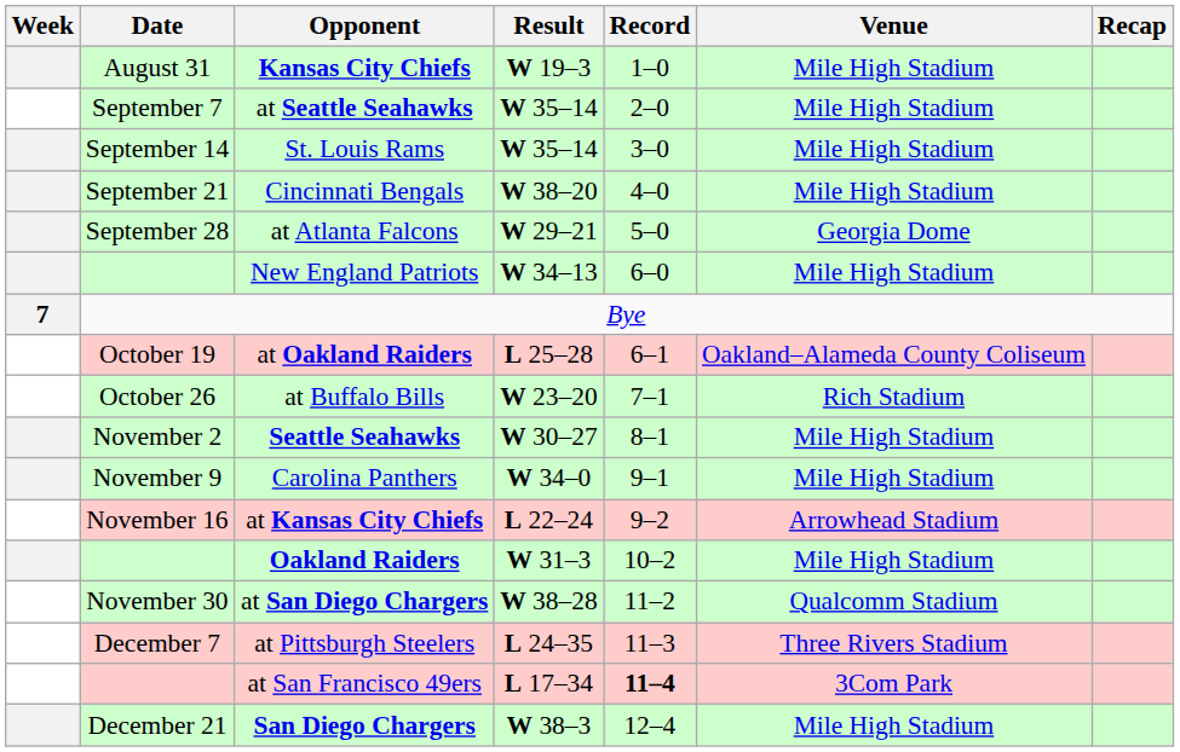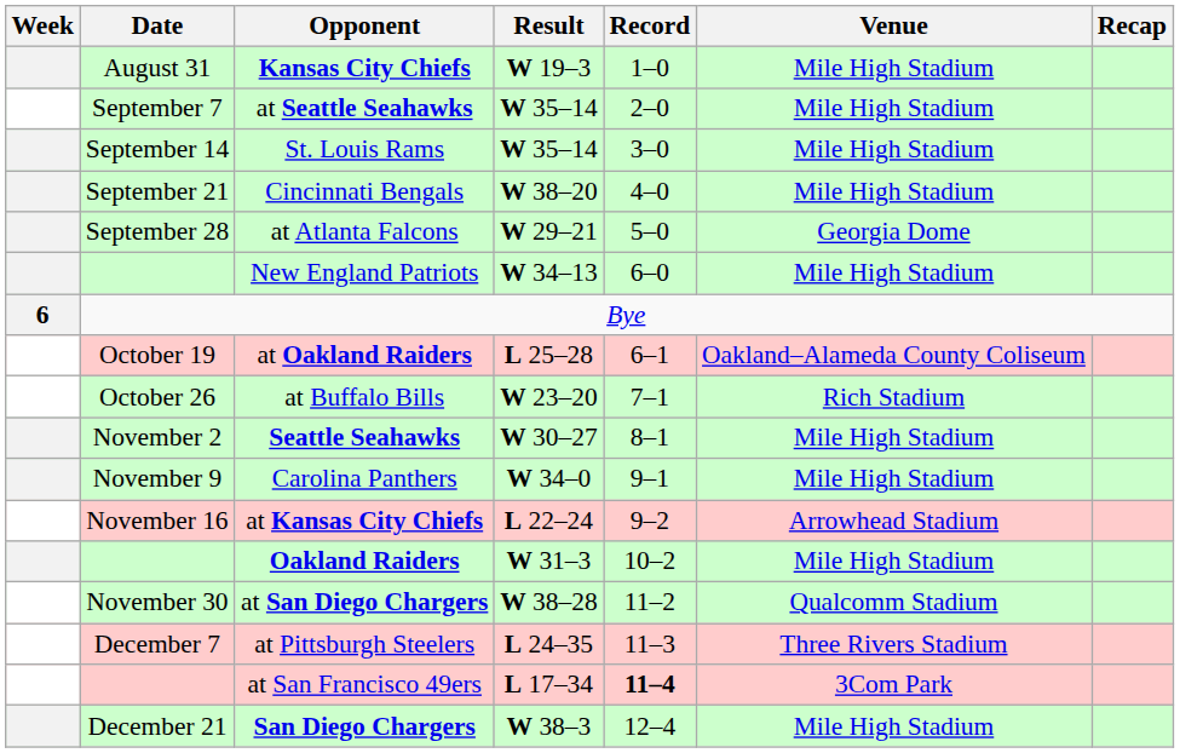Bye | Week: 7 -> 6
